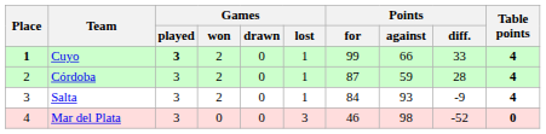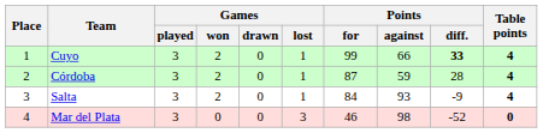Cuyo | Place: bold -> normal
Cuyo | Games / played: bold -> normal
Cuyo | Points / diff.: normal -> bold
